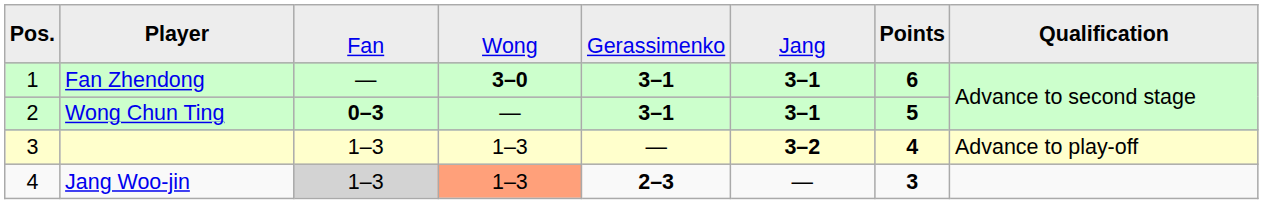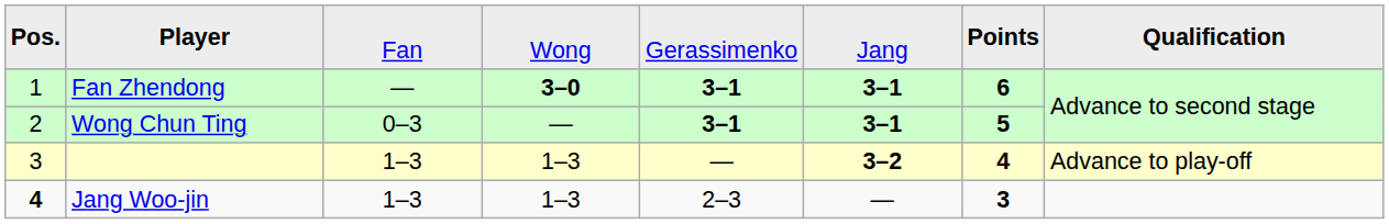Wong Chun Ting | column 3: bold -> normal
Jang Woo-jin | column 1: normal -> bold
Jang Woo-jin | column 3: lightgrey background -> no background
Jang Woo-jin | column 4: lightsalmon background -> no background
Jang Woo-jin | column 5: bold -> normal
